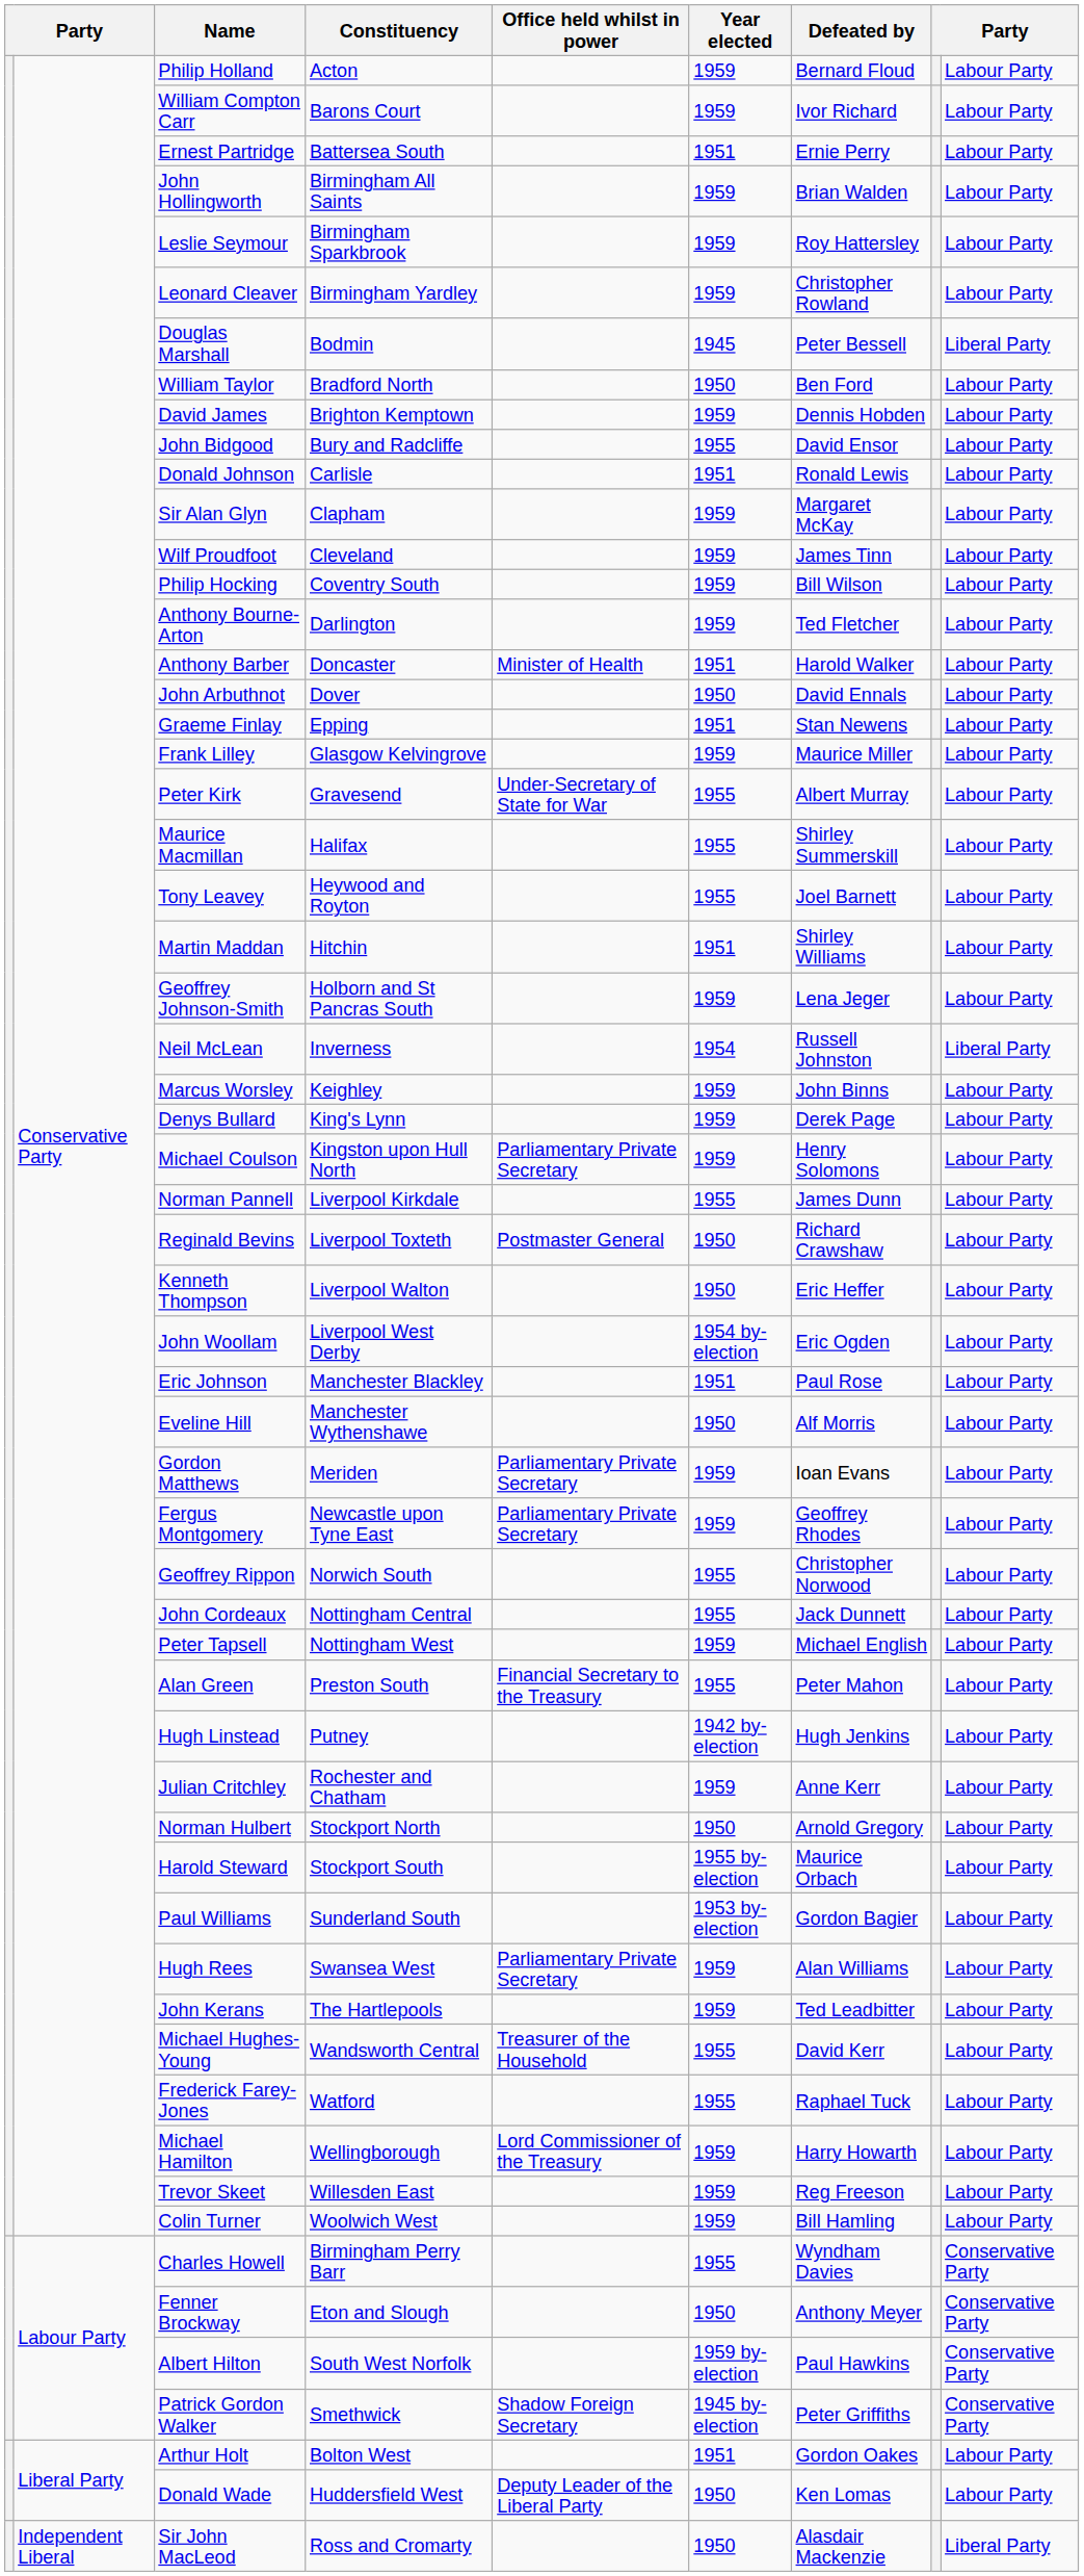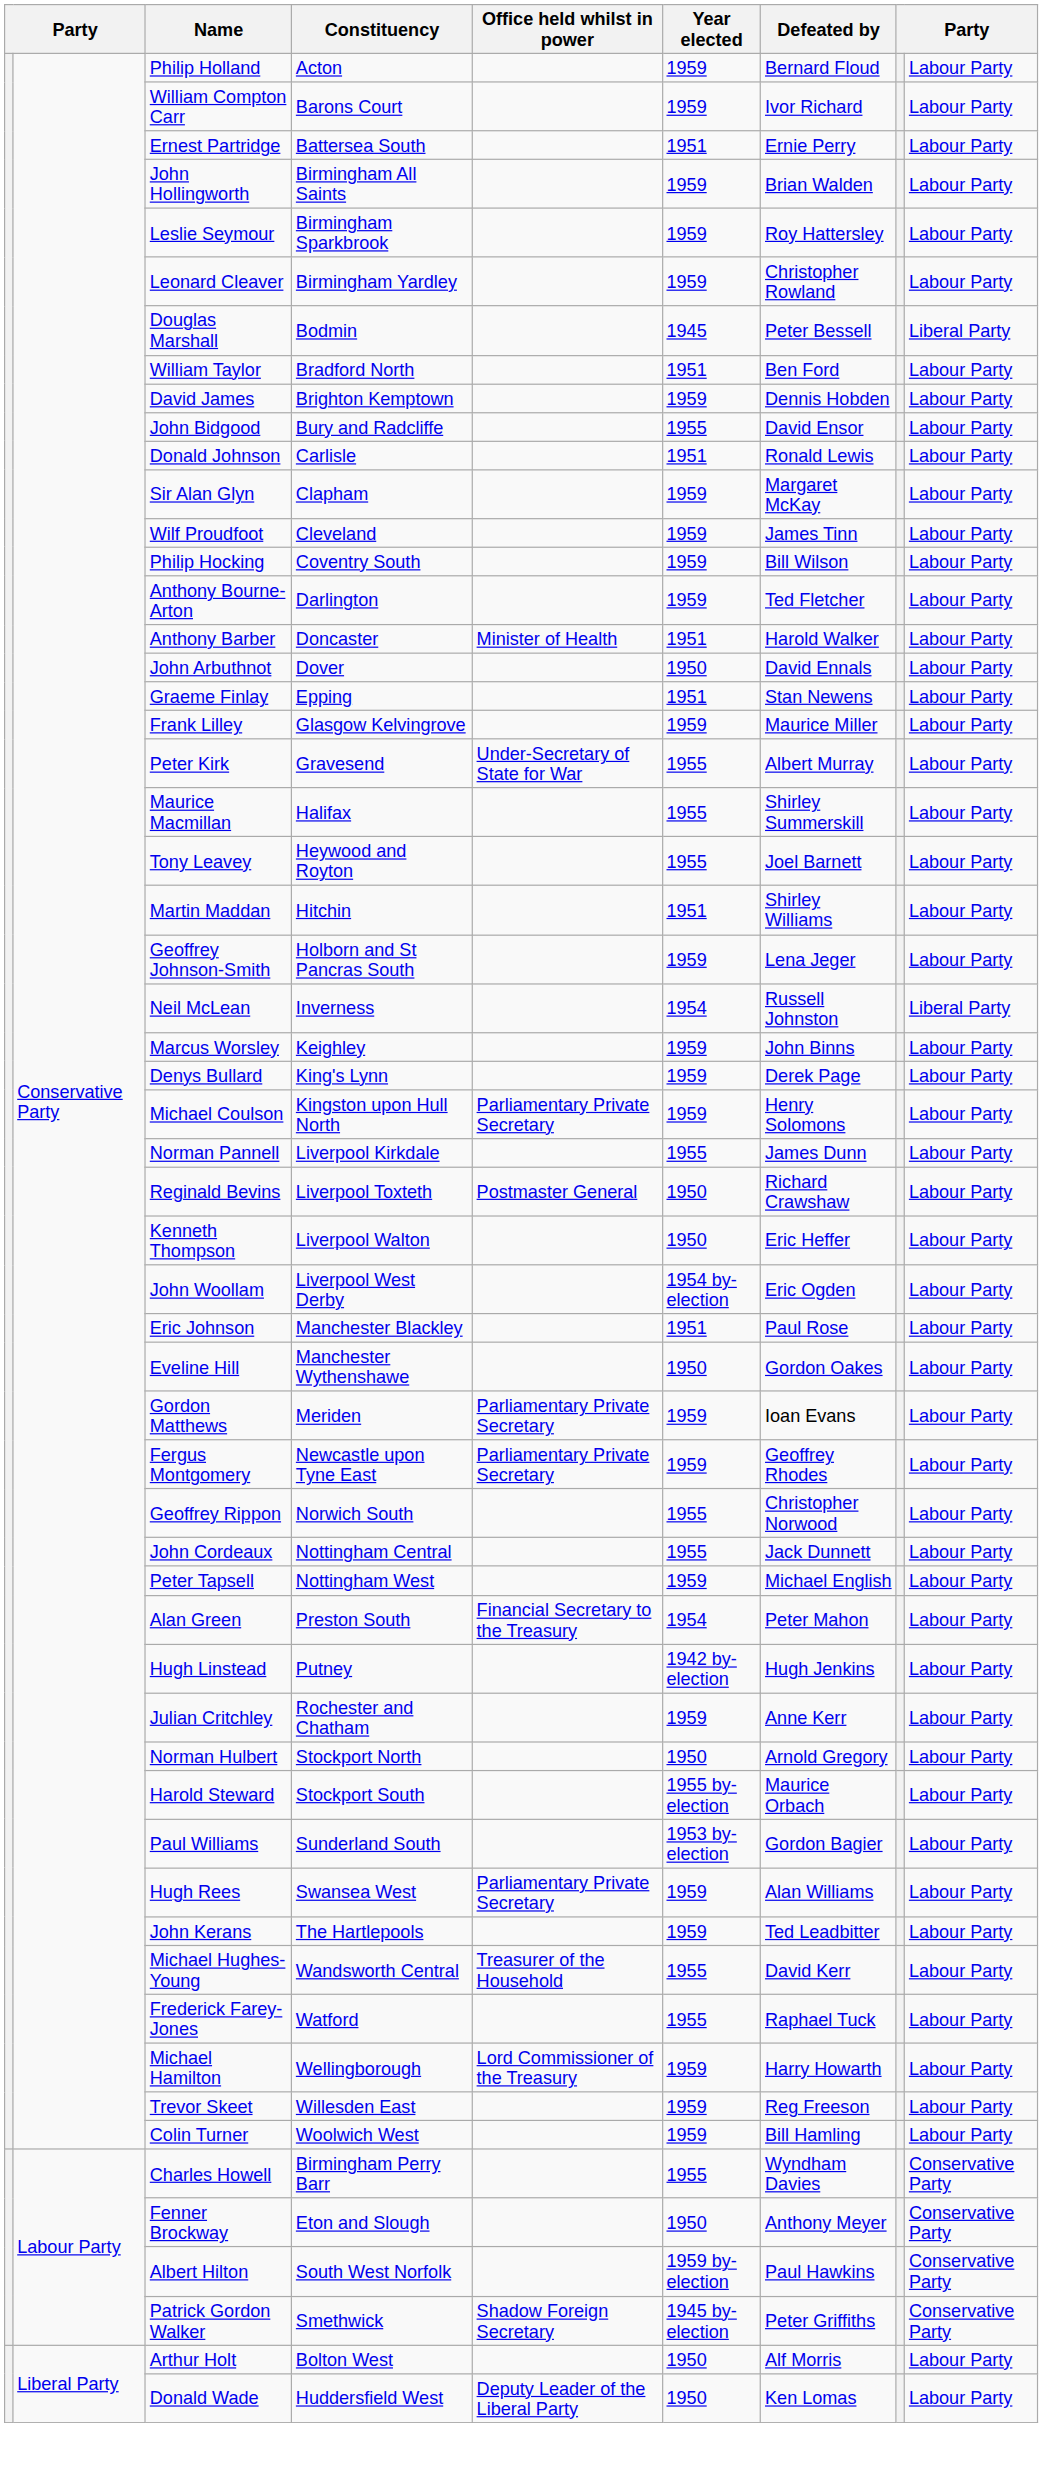William Taylor | Year elected: 1950 -> 1951
Eveline Hill | Defeated by: Alf Morris -> Gordon Oakes
Alan Green | Year elected: 1955 -> 1954
Arthur Holt | Year elected: 1951 -> 1950
Arthur Holt | Defeated by: Gordon Oakes -> Alf Morris
- row: Independent Liberal | Sir John MacLeod | Ross and Cromarty | 1950 | Alasdair Mackenzie | Liberal Party
